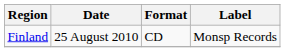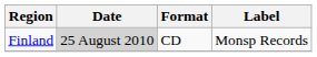Finland | Date: no background -> lightgrey background
